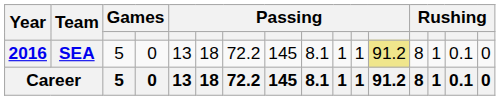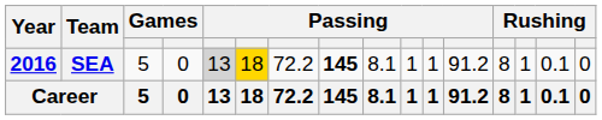SEA | column 5: no background -> lightgrey background
SEA | column 6: no background -> gold background
SEA | column 8: normal -> bold
SEA | column 12: khaki background -> no background
